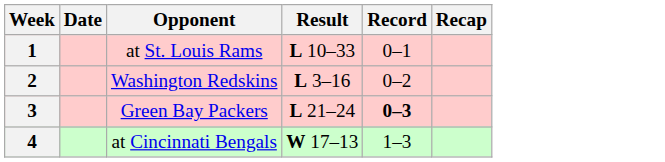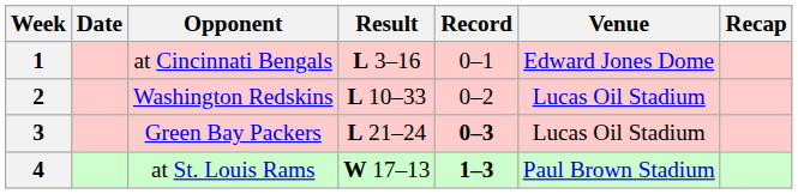+ column: Venue | Edward Jones Dome | Lucas Oil Stadium | Lucas Oil Stadium | Paul Brown Stadium
1 | Opponent: at St. Louis Rams -> at Cincinnati Bengals
1 | Result: L 10–33 -> L 3–16
2 | Result: L 3–16 -> L 10–33
4 | Opponent: at Cincinnati Bengals -> at St. Louis Rams
4 | Record: normal -> bold
